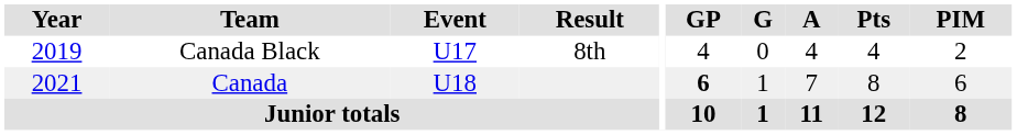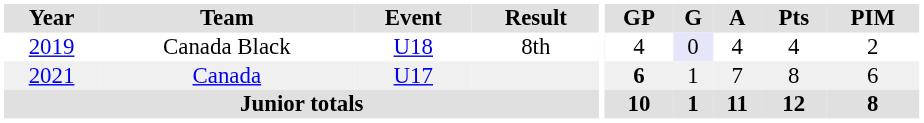Canada Black | Event: U17 -> U18
Canada Black | G: no background -> lavender background
Canada | Event: U18 -> U17
